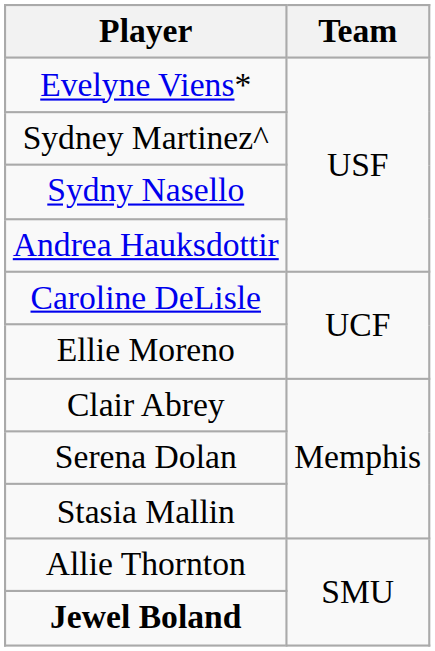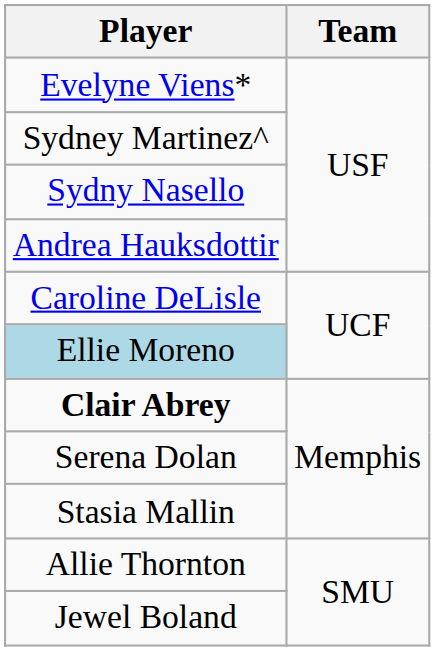Ellie Moreno | Player: no background -> lightblue background
Clair Abrey | Player: normal -> bold
Jewel Boland | Player: bold -> normal
